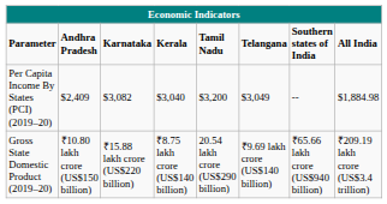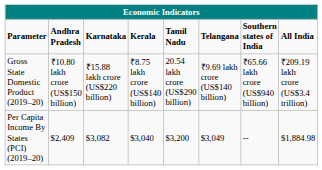rows swapped: Per Capita Income By States (PCI) (2019–20) <-> Gross State Domestic Product (2019–20)
